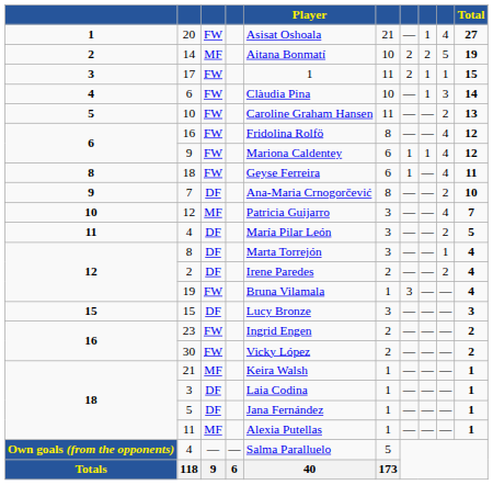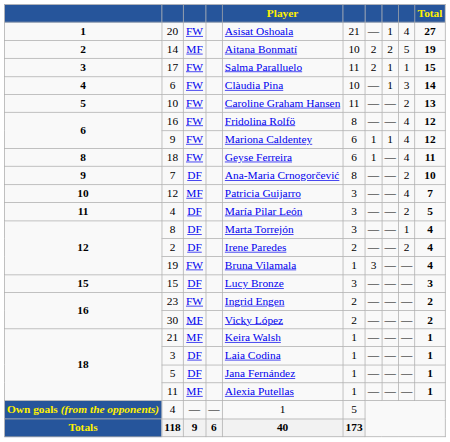17 | Player: 1 -> Salma Paralluelo
30 | column 3: FW -> MF
Own goals (from the opponents) / 4 | Player: Salma Paralluelo -> 1
